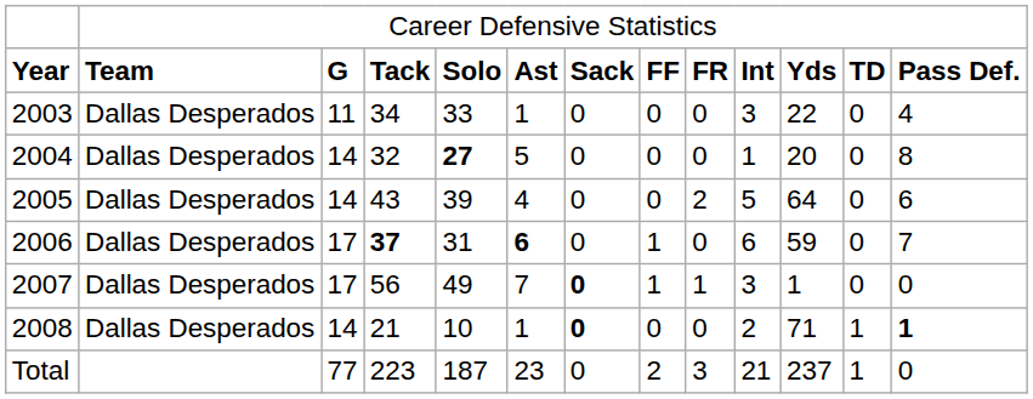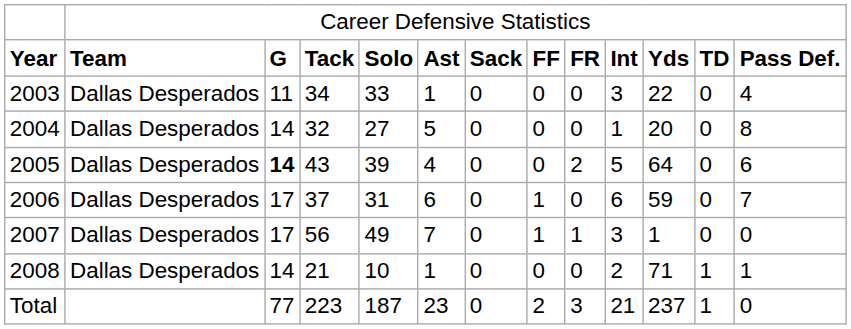2004 | column 5: bold -> normal
2005 | column 3: normal -> bold
2006 | column 4: bold -> normal
2006 | column 6: bold -> normal
2007 | column 7: bold -> normal
2008 | column 7: bold -> normal
2008 | column 13: bold -> normal
